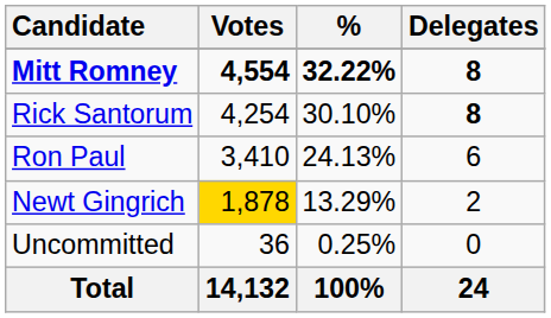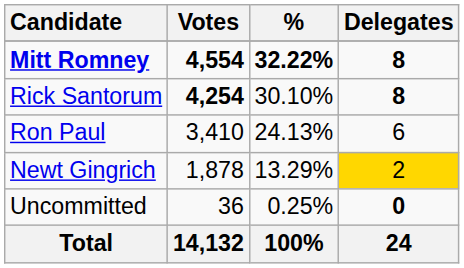Rick Santorum | Votes: normal -> bold
Newt Gingrich | Votes: gold background -> no background
Newt Gingrich | Delegates: no background -> gold background
Uncommitted | Delegates: normal -> bold
